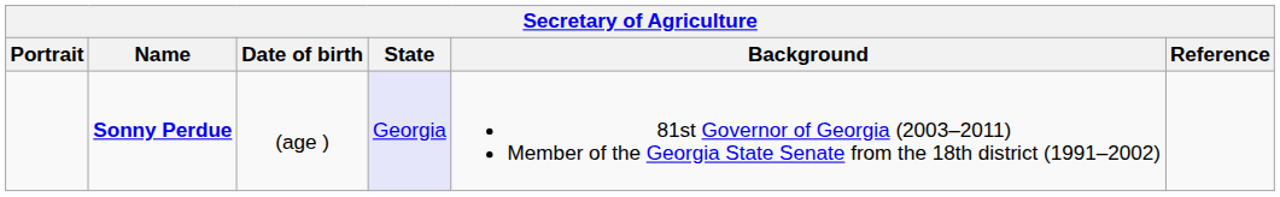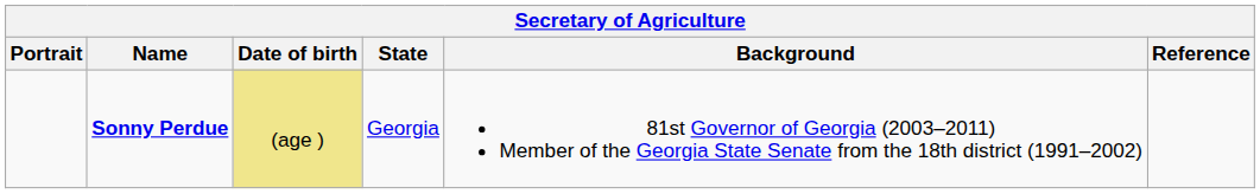Sonny Perdue | Date of birth: no background -> khaki background
Sonny Perdue | State: lavender background -> no background
